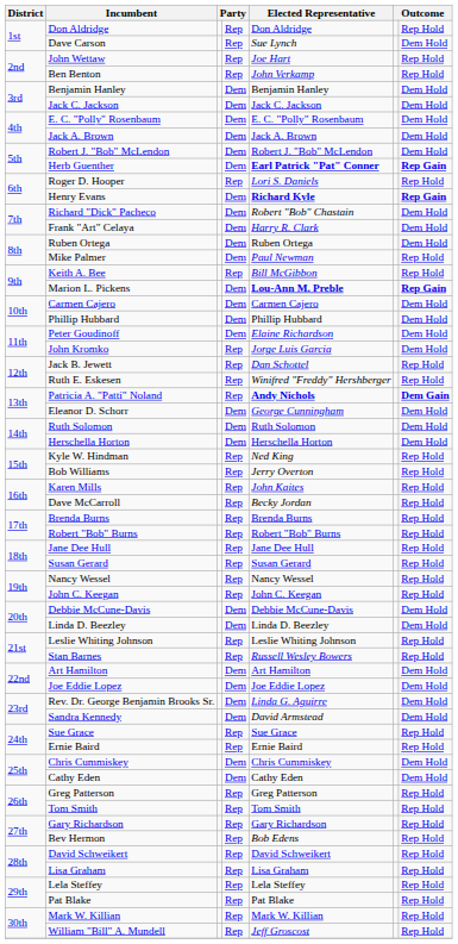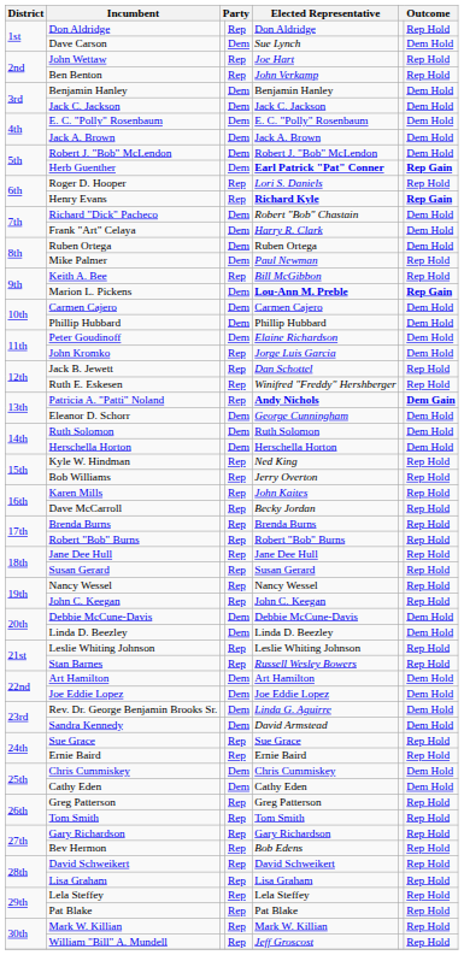Dave Carson | column 4: Rep -> Dem
Henry Evans | column 4: Dem -> Rep
